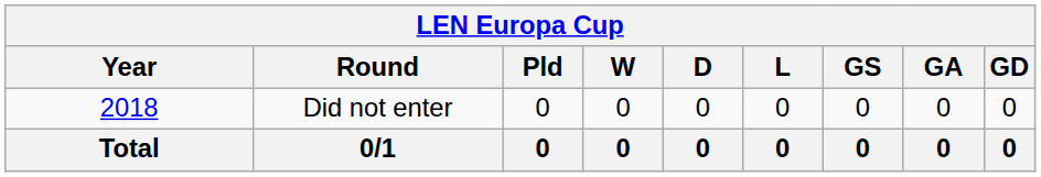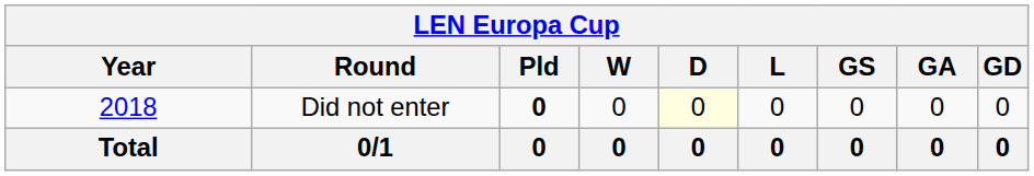Did not enter | Pld: normal -> bold
Did not enter | D: no background -> lightyellow background
